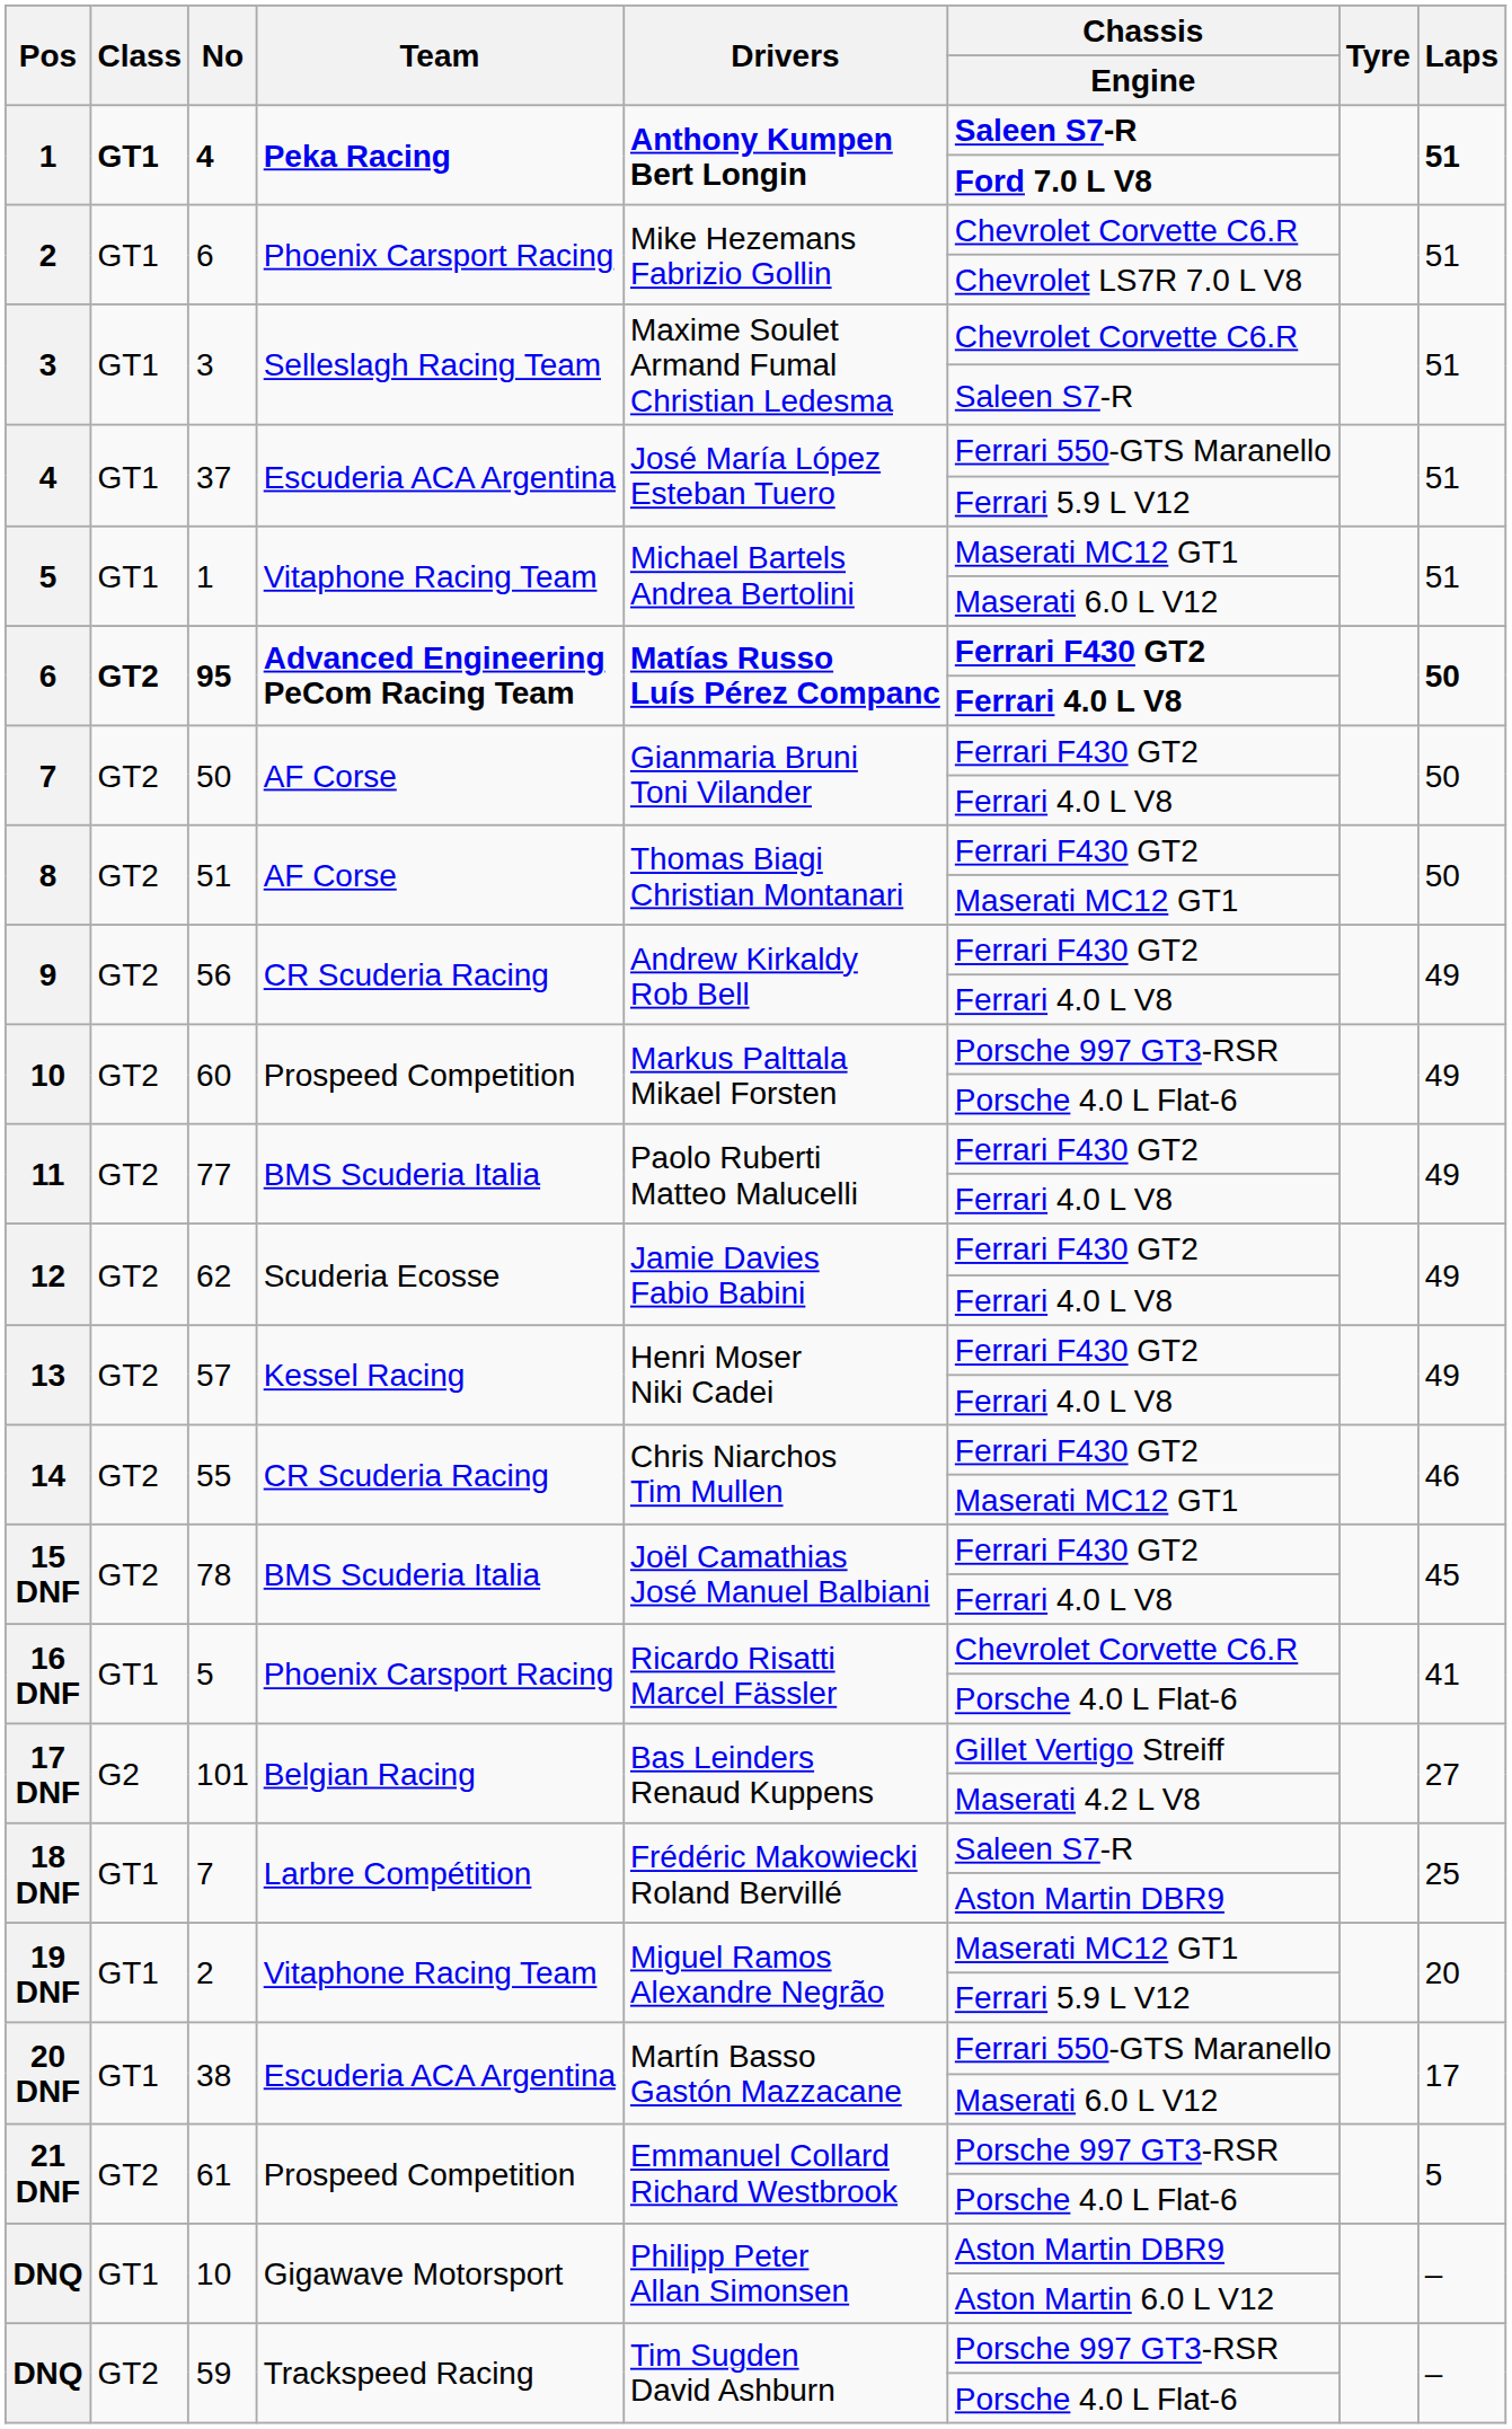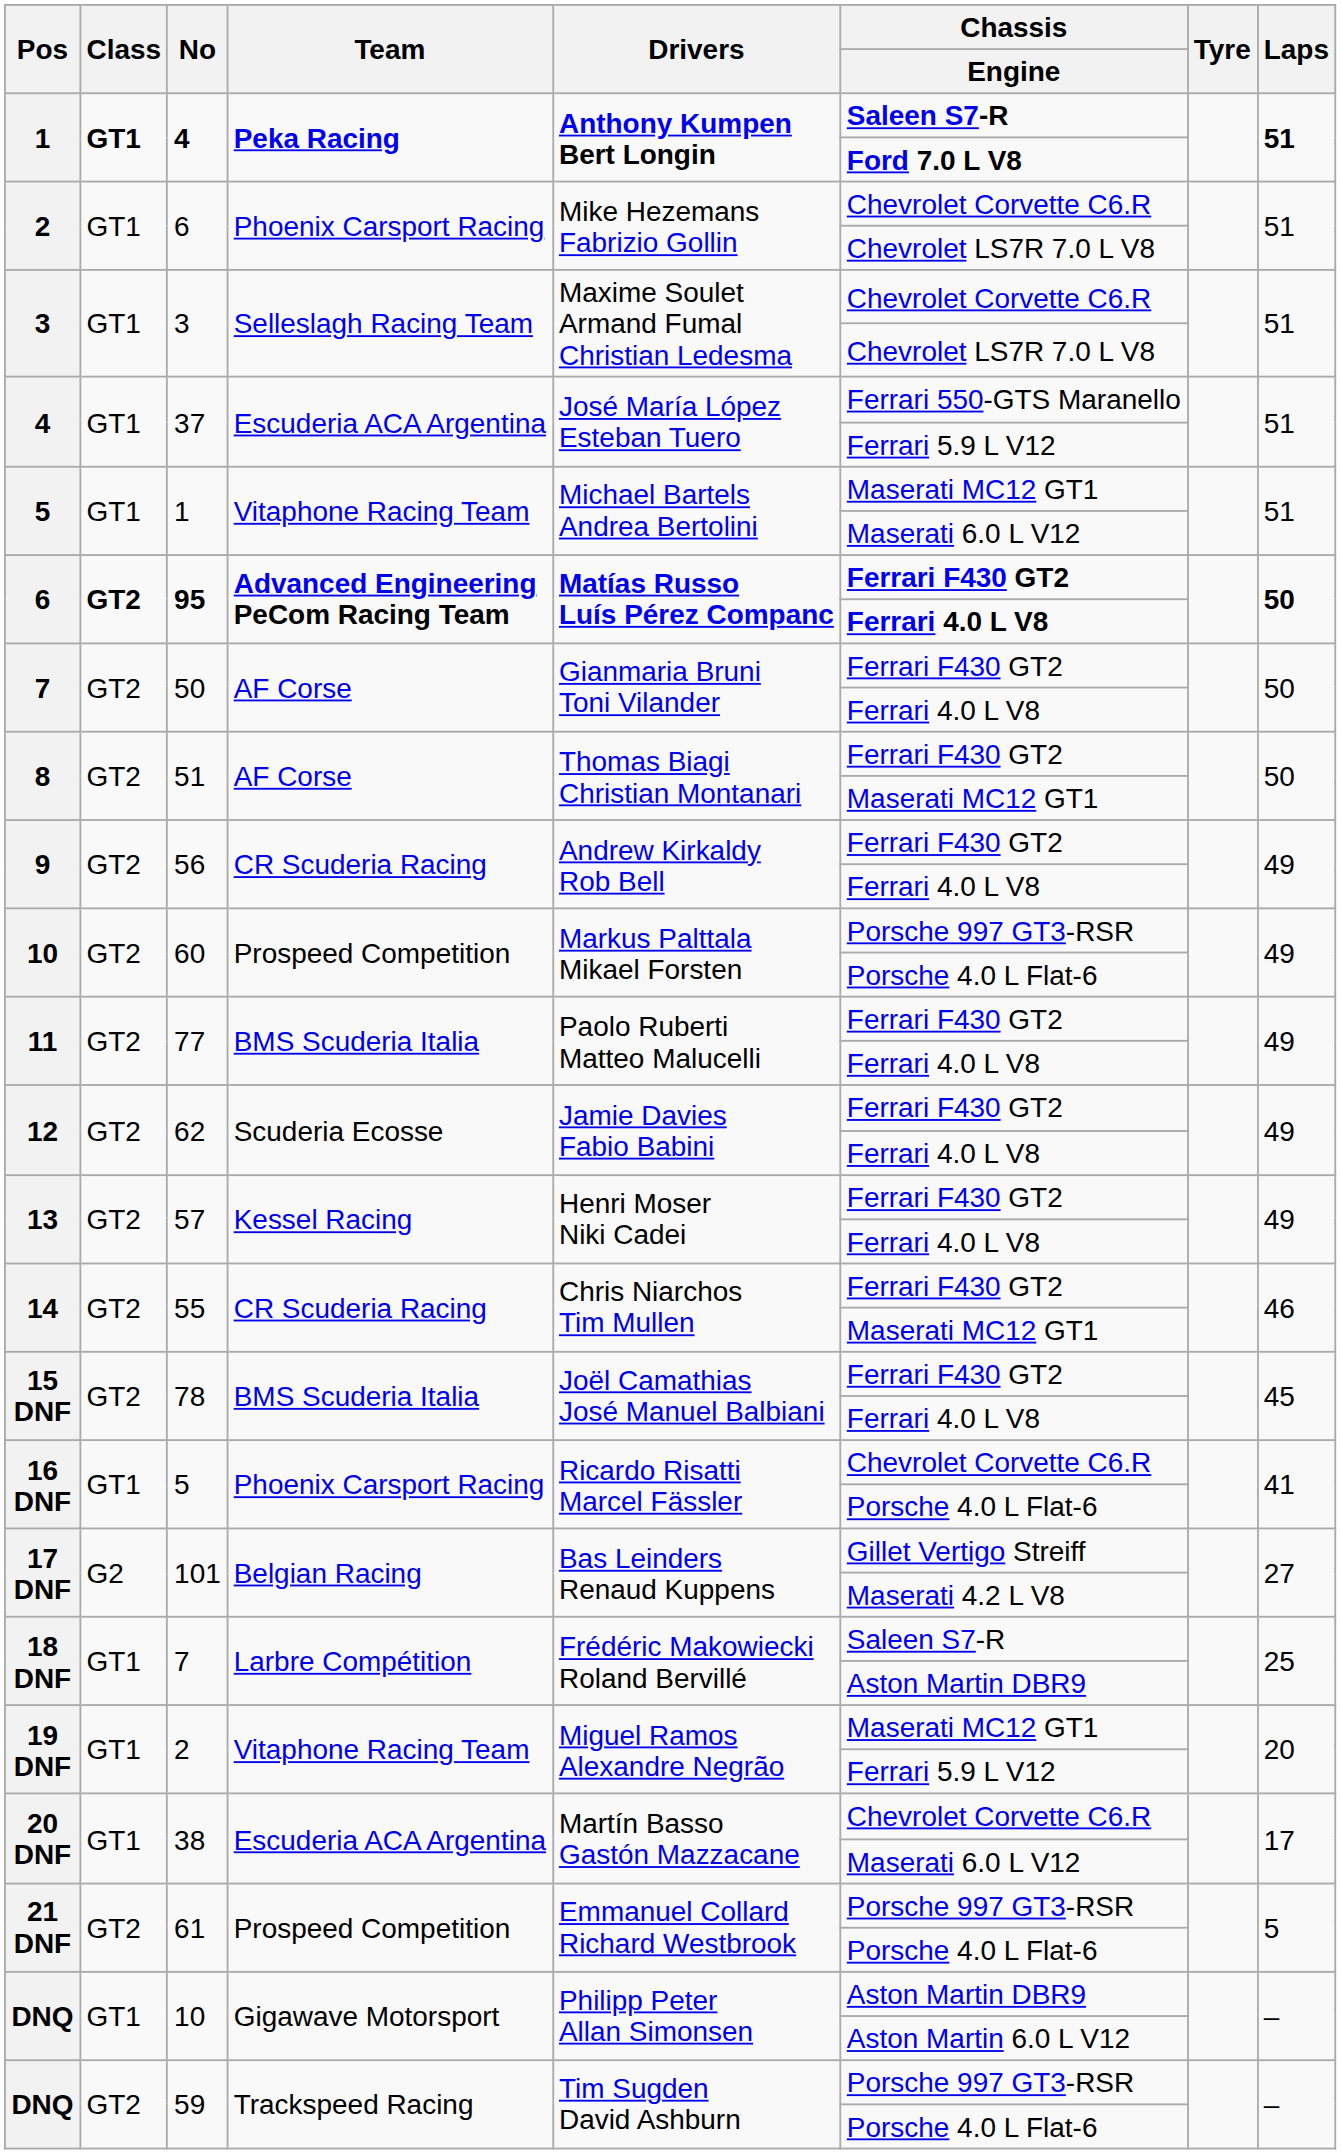row 8 | Chassis / Engine: Saleen S7-R -> Chevrolet LS7R 7.0 L V8
row 41 | Chassis / Engine: Ferrari 550-GTS Maranello -> Chevrolet Corvette C6.R
